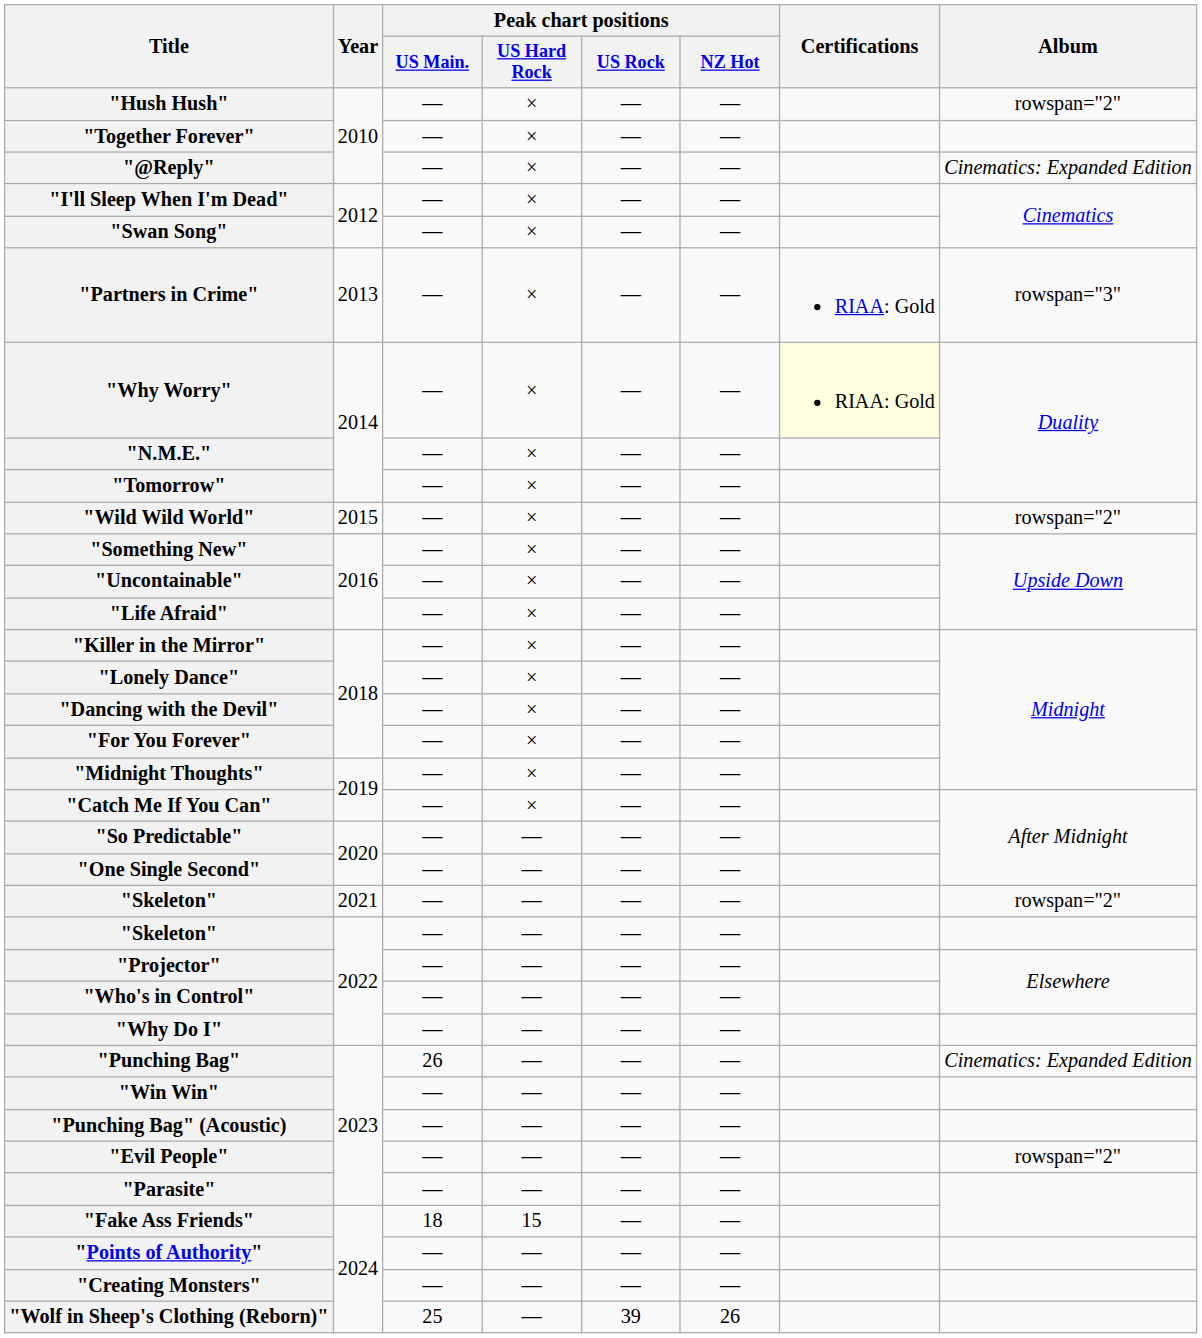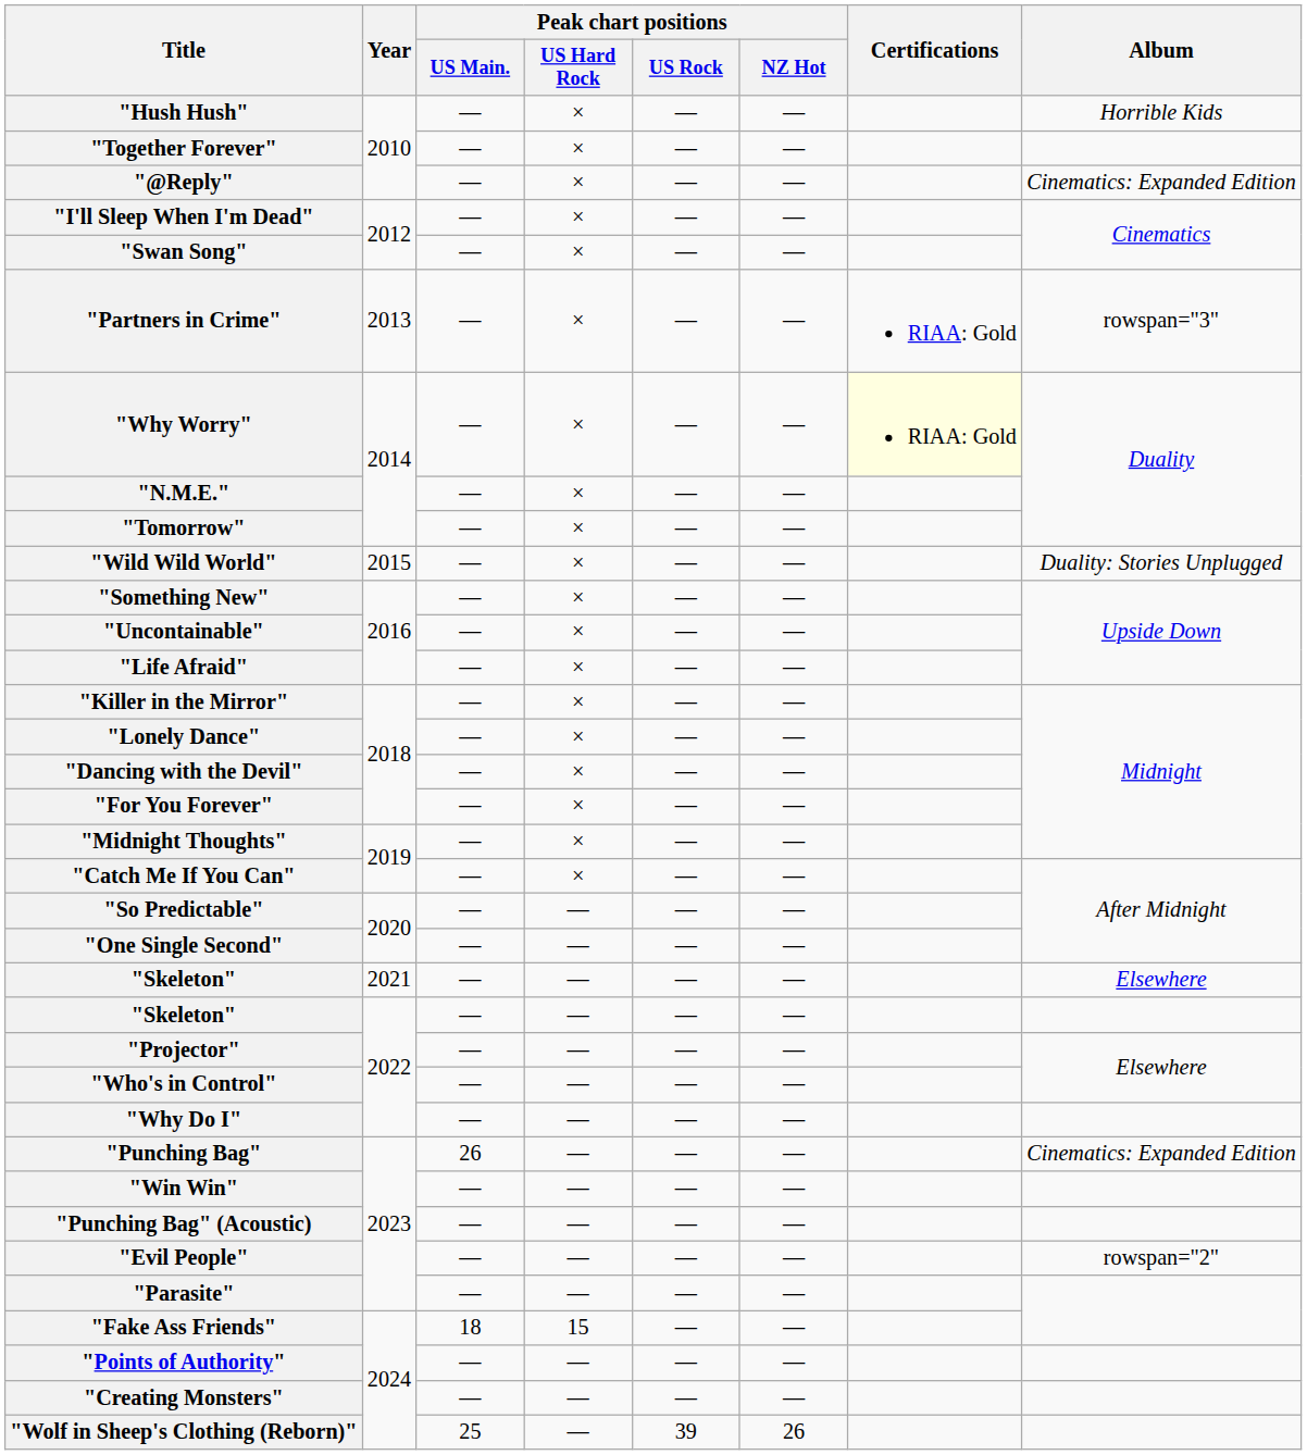"Hush Hush" | Album: rowspan="2" -> Horrible Kids
"Wild Wild World" | Album: rowspan="2" -> Duality: Stories Unplugged
"Skeleton" / 2021 | Album: rowspan="2" -> Elsewhere
